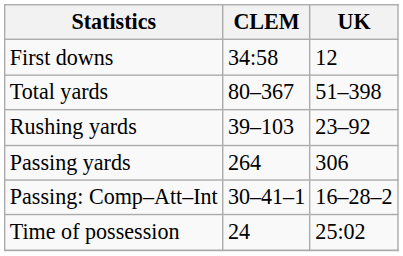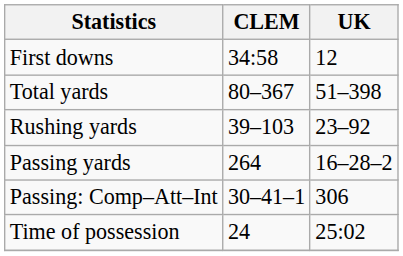Passing yards | UK: 306 -> 16–28–2
Passing: Comp–Att–Int | UK: 16–28–2 -> 306
